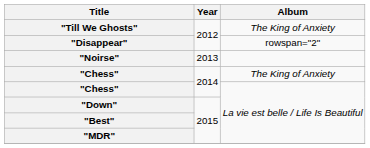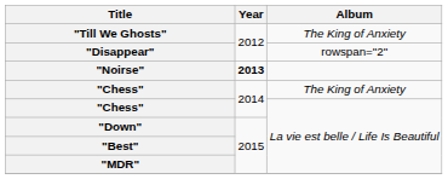"Noirse" | Year: normal -> bold
